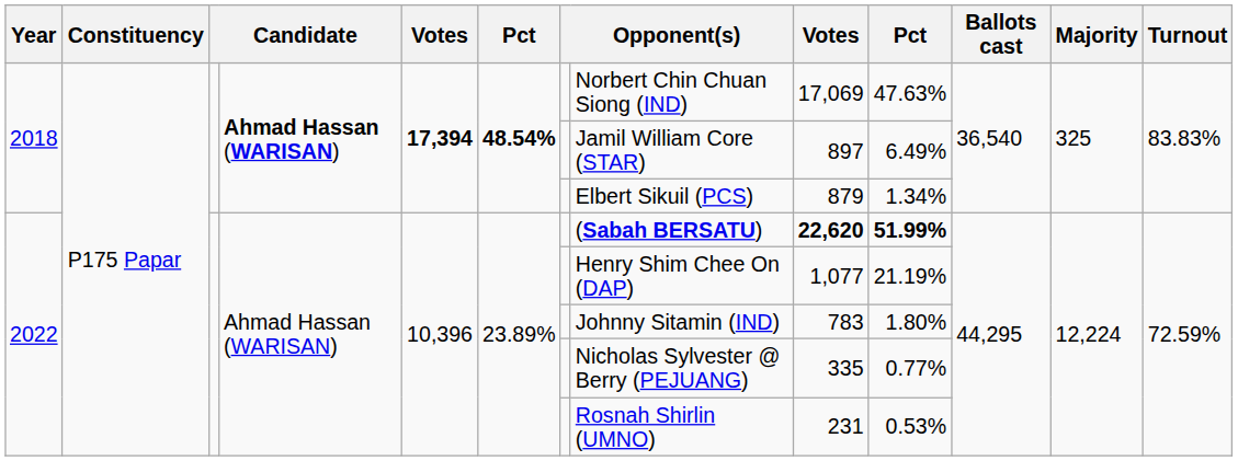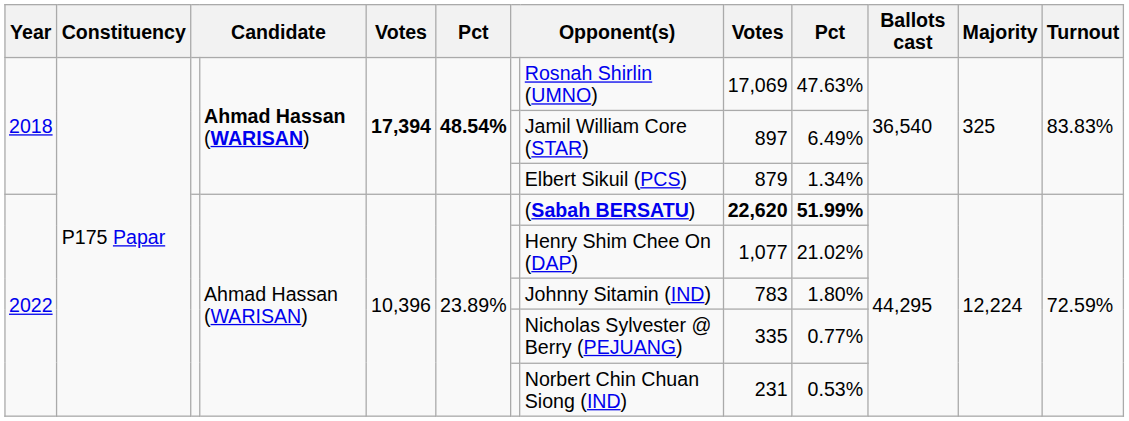row 2 | column 8: Norbert Chin Chuan Siong (IND) -> Rosnah Shirlin (UMNO)
row 6 | column 10: 21.19% -> 21.02%
row 9 | column 8: Rosnah Shirlin (UMNO) -> Norbert Chin Chuan Siong (IND)
